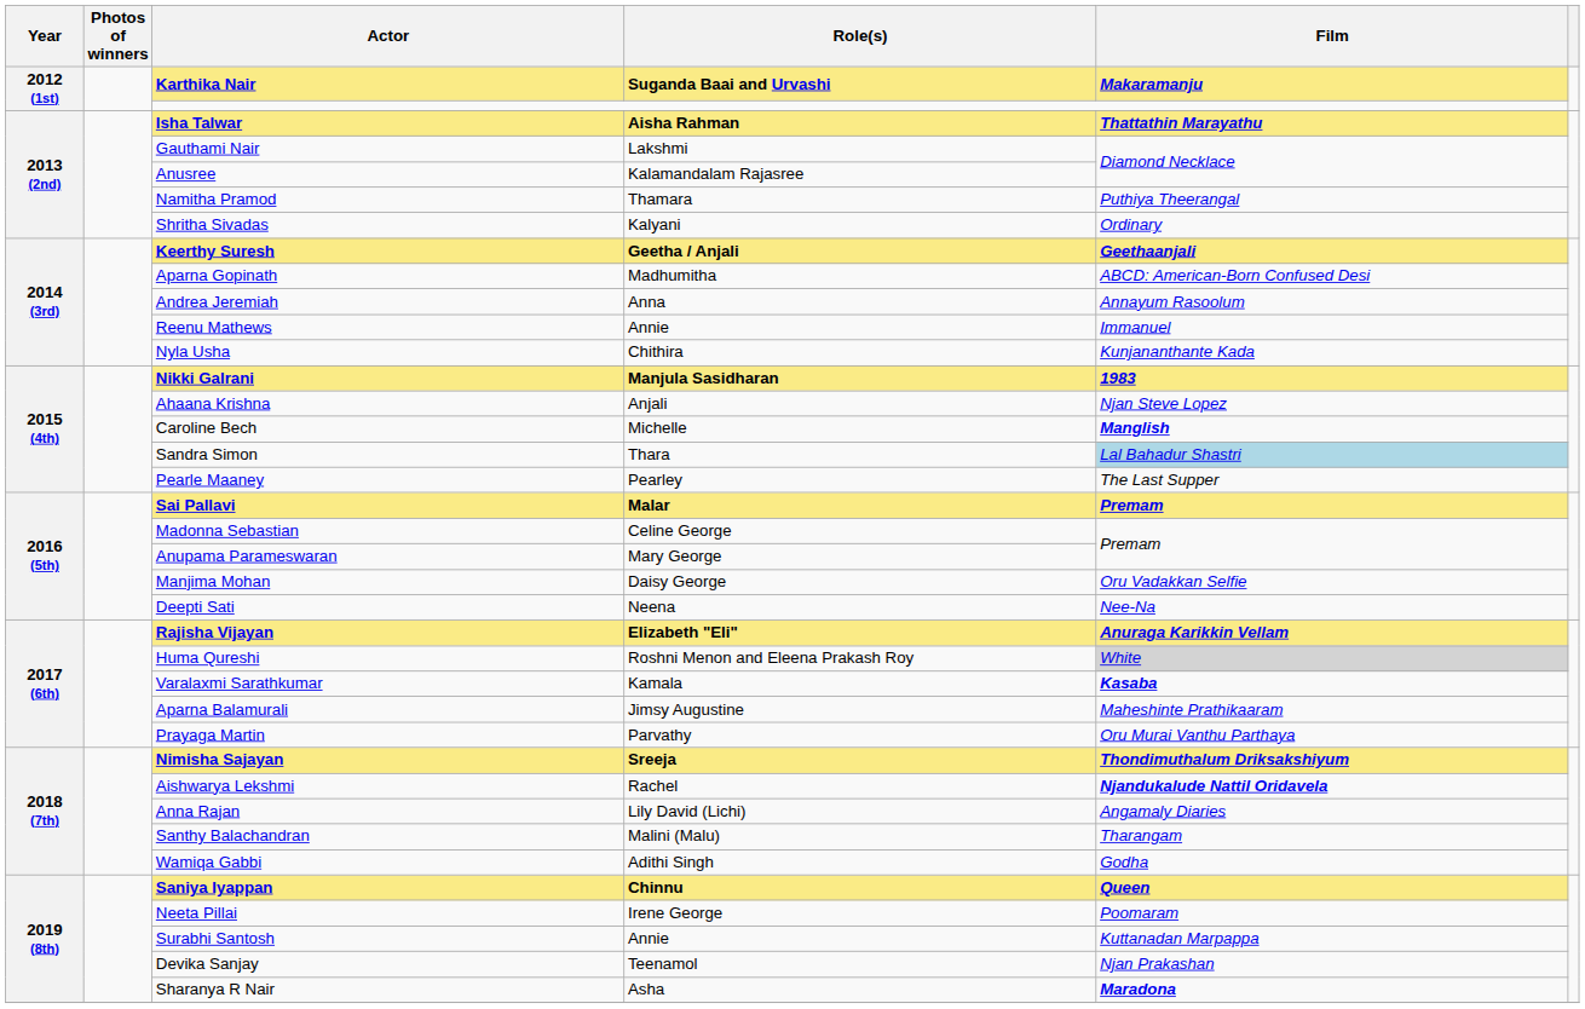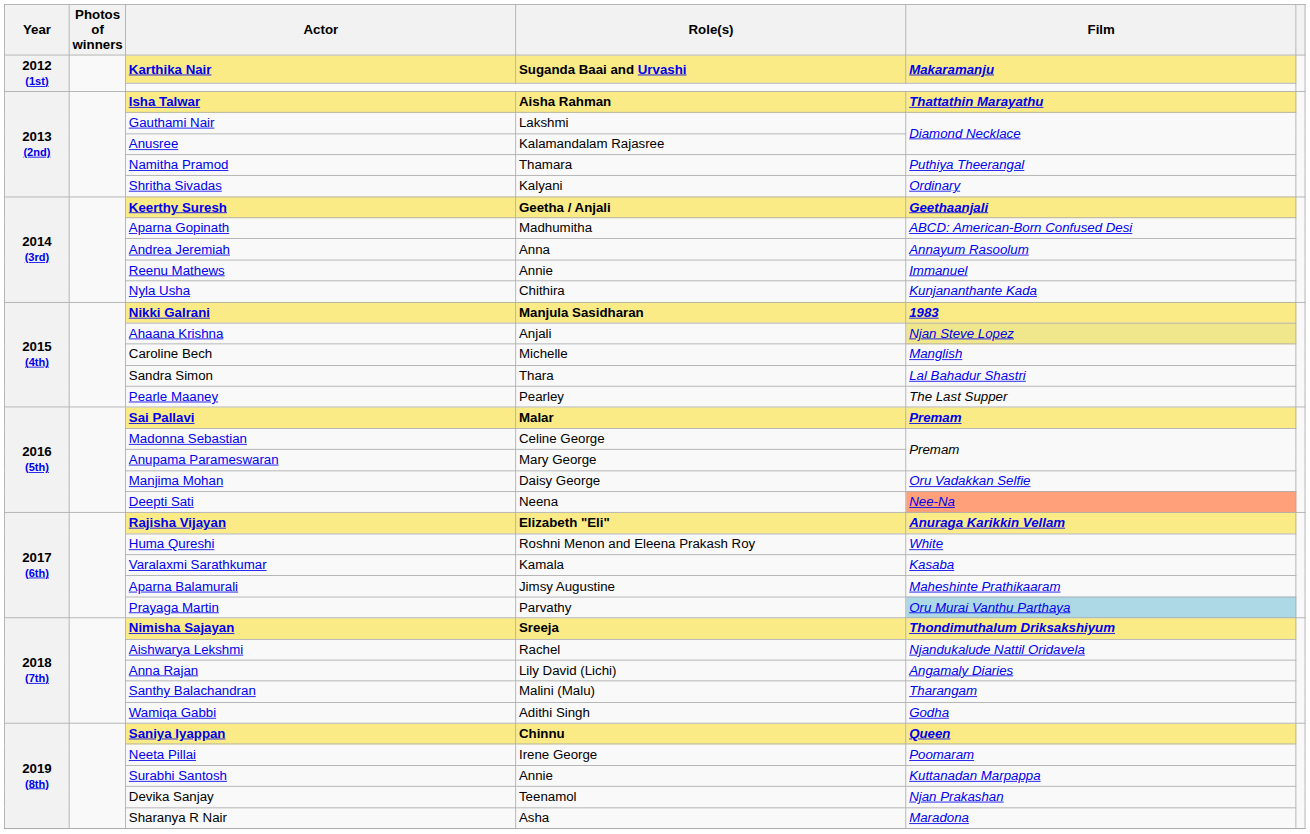Ahaana Krishna | Film: no background -> khaki background
Caroline Bech | Film: bold -> normal
Sandra Simon | Film: lightblue background -> no background
Deepti Sati | Film: no background -> lightsalmon background
Huma Qureshi | Film: lightgrey background -> no background
Varalaxmi Sarathkumar | Film: bold -> normal
Prayaga Martin | Film: no background -> lightblue background
Aishwarya Lekshmi | Film: bold -> normal
Sharanya R Nair | Film: bold -> normal
